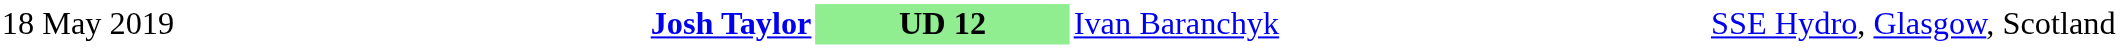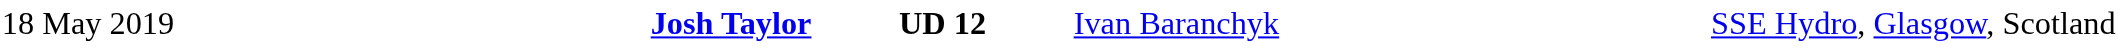18 May 2019 | column 3: lightgreen background -> no background
